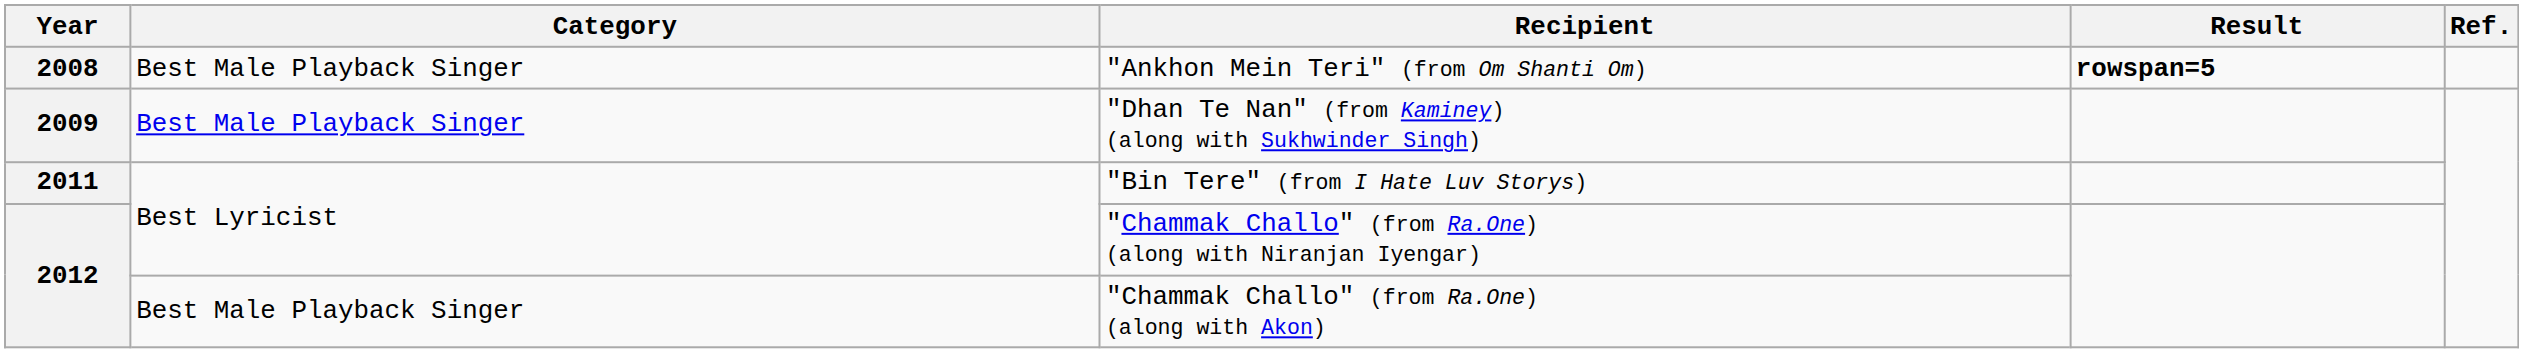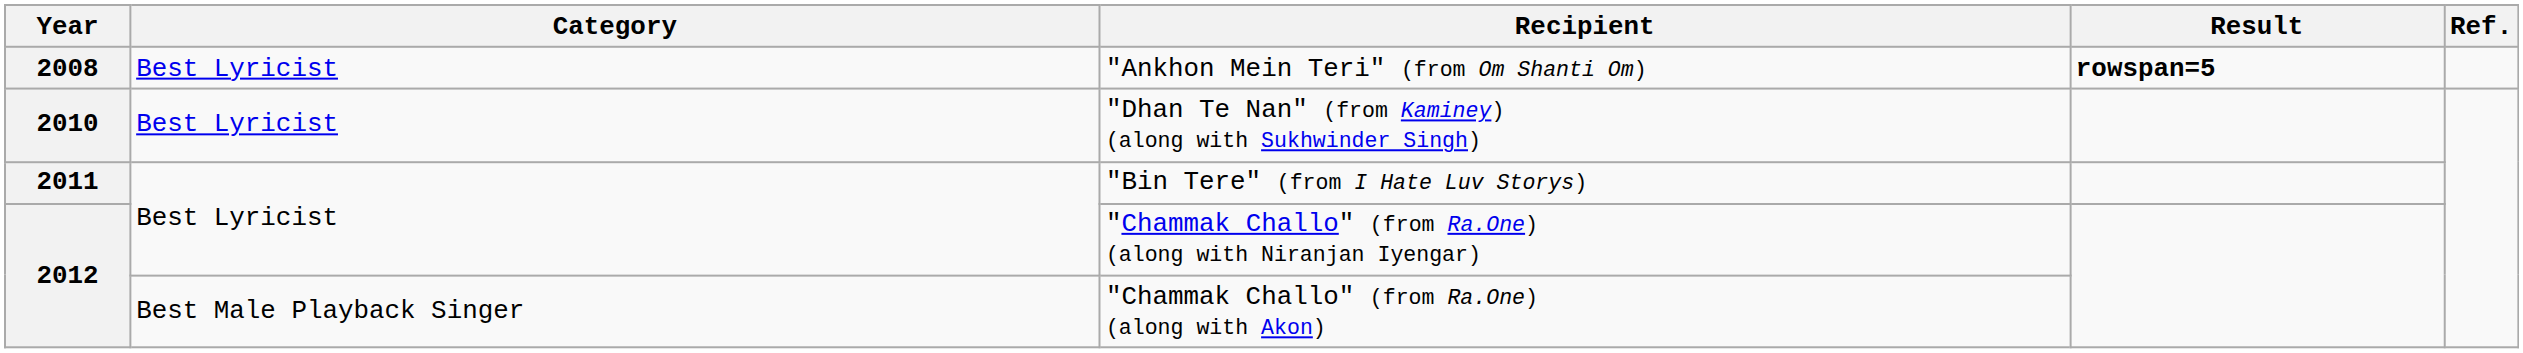"Ankhon Mein Teri" (from Om Shanti Om) | Category: Best Male Playback Singer -> Best Lyricist
"Dhan Te Nan" (from Kaminey) (along with Sukhwinder Singh) | Year: 2009 -> 2010
"Dhan Te Nan" (from Kaminey) (along with Sukhwinder Singh) | Category: Best Male Playback Singer -> Best Lyricist
